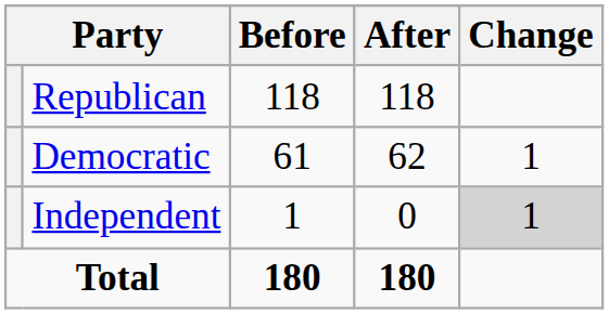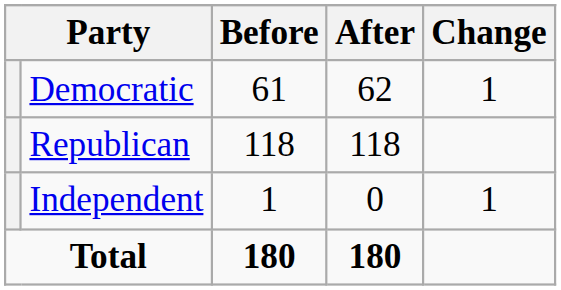rows swapped: Republican <-> Democratic
Independent | Change: lightgrey background -> no background
